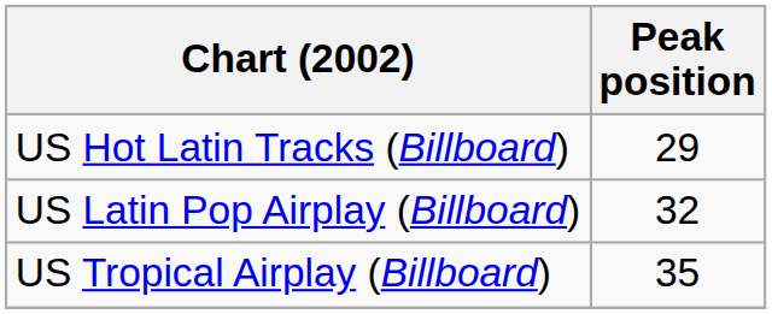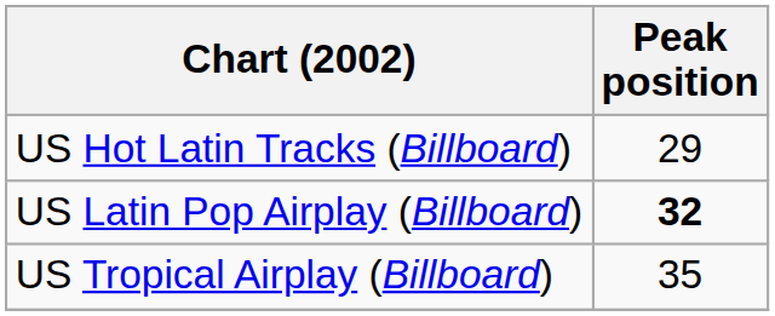US Latin Pop Airplay (Billboard) | Peak position: normal -> bold
